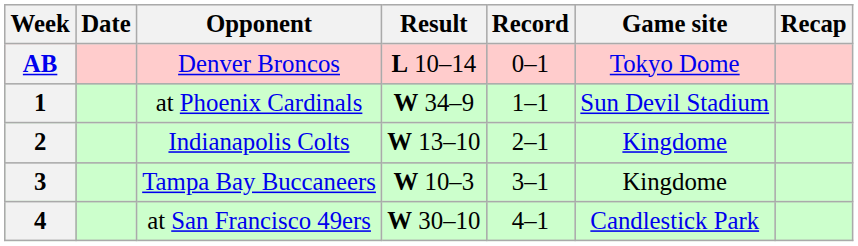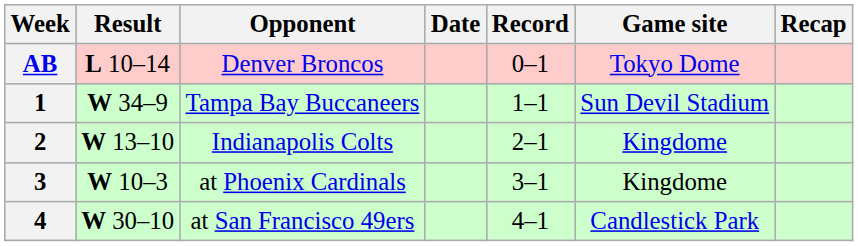columns swapped: Date <-> Result
1 | Opponent: at Phoenix Cardinals -> Tampa Bay Buccaneers
3 | Opponent: Tampa Bay Buccaneers -> at Phoenix Cardinals
